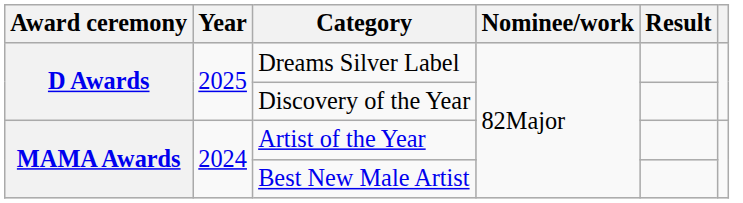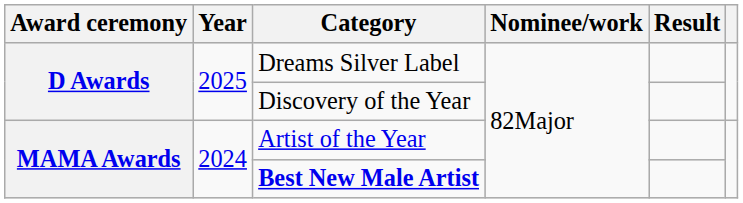Best New Male Artist | Category: normal -> bold
